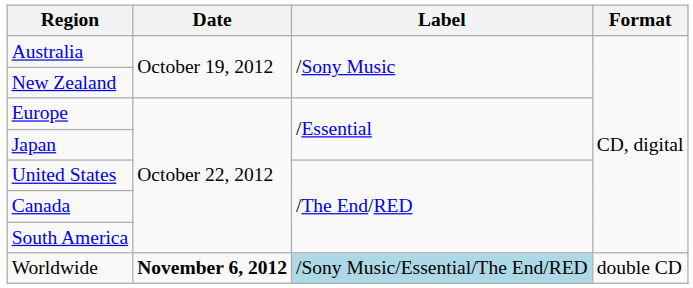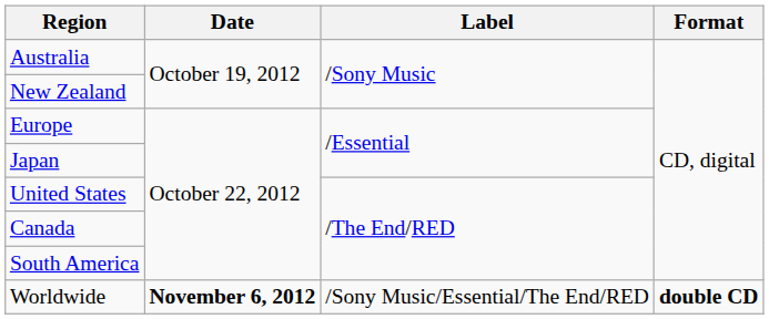Worldwide | Label: lightblue background -> no background
Worldwide | Format: normal -> bold
